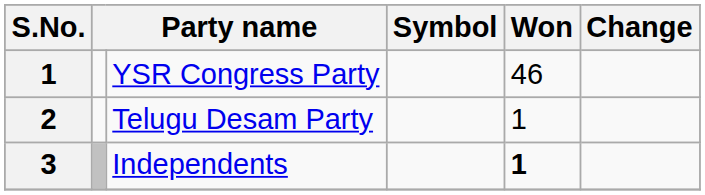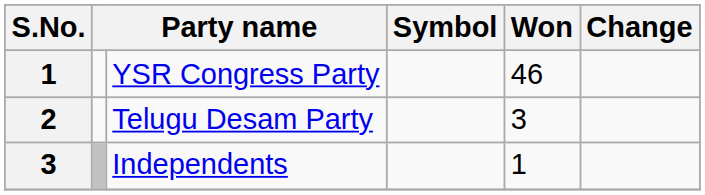Telugu Desam Party | Won: 1 -> 3
Independents | Won: bold -> normal
